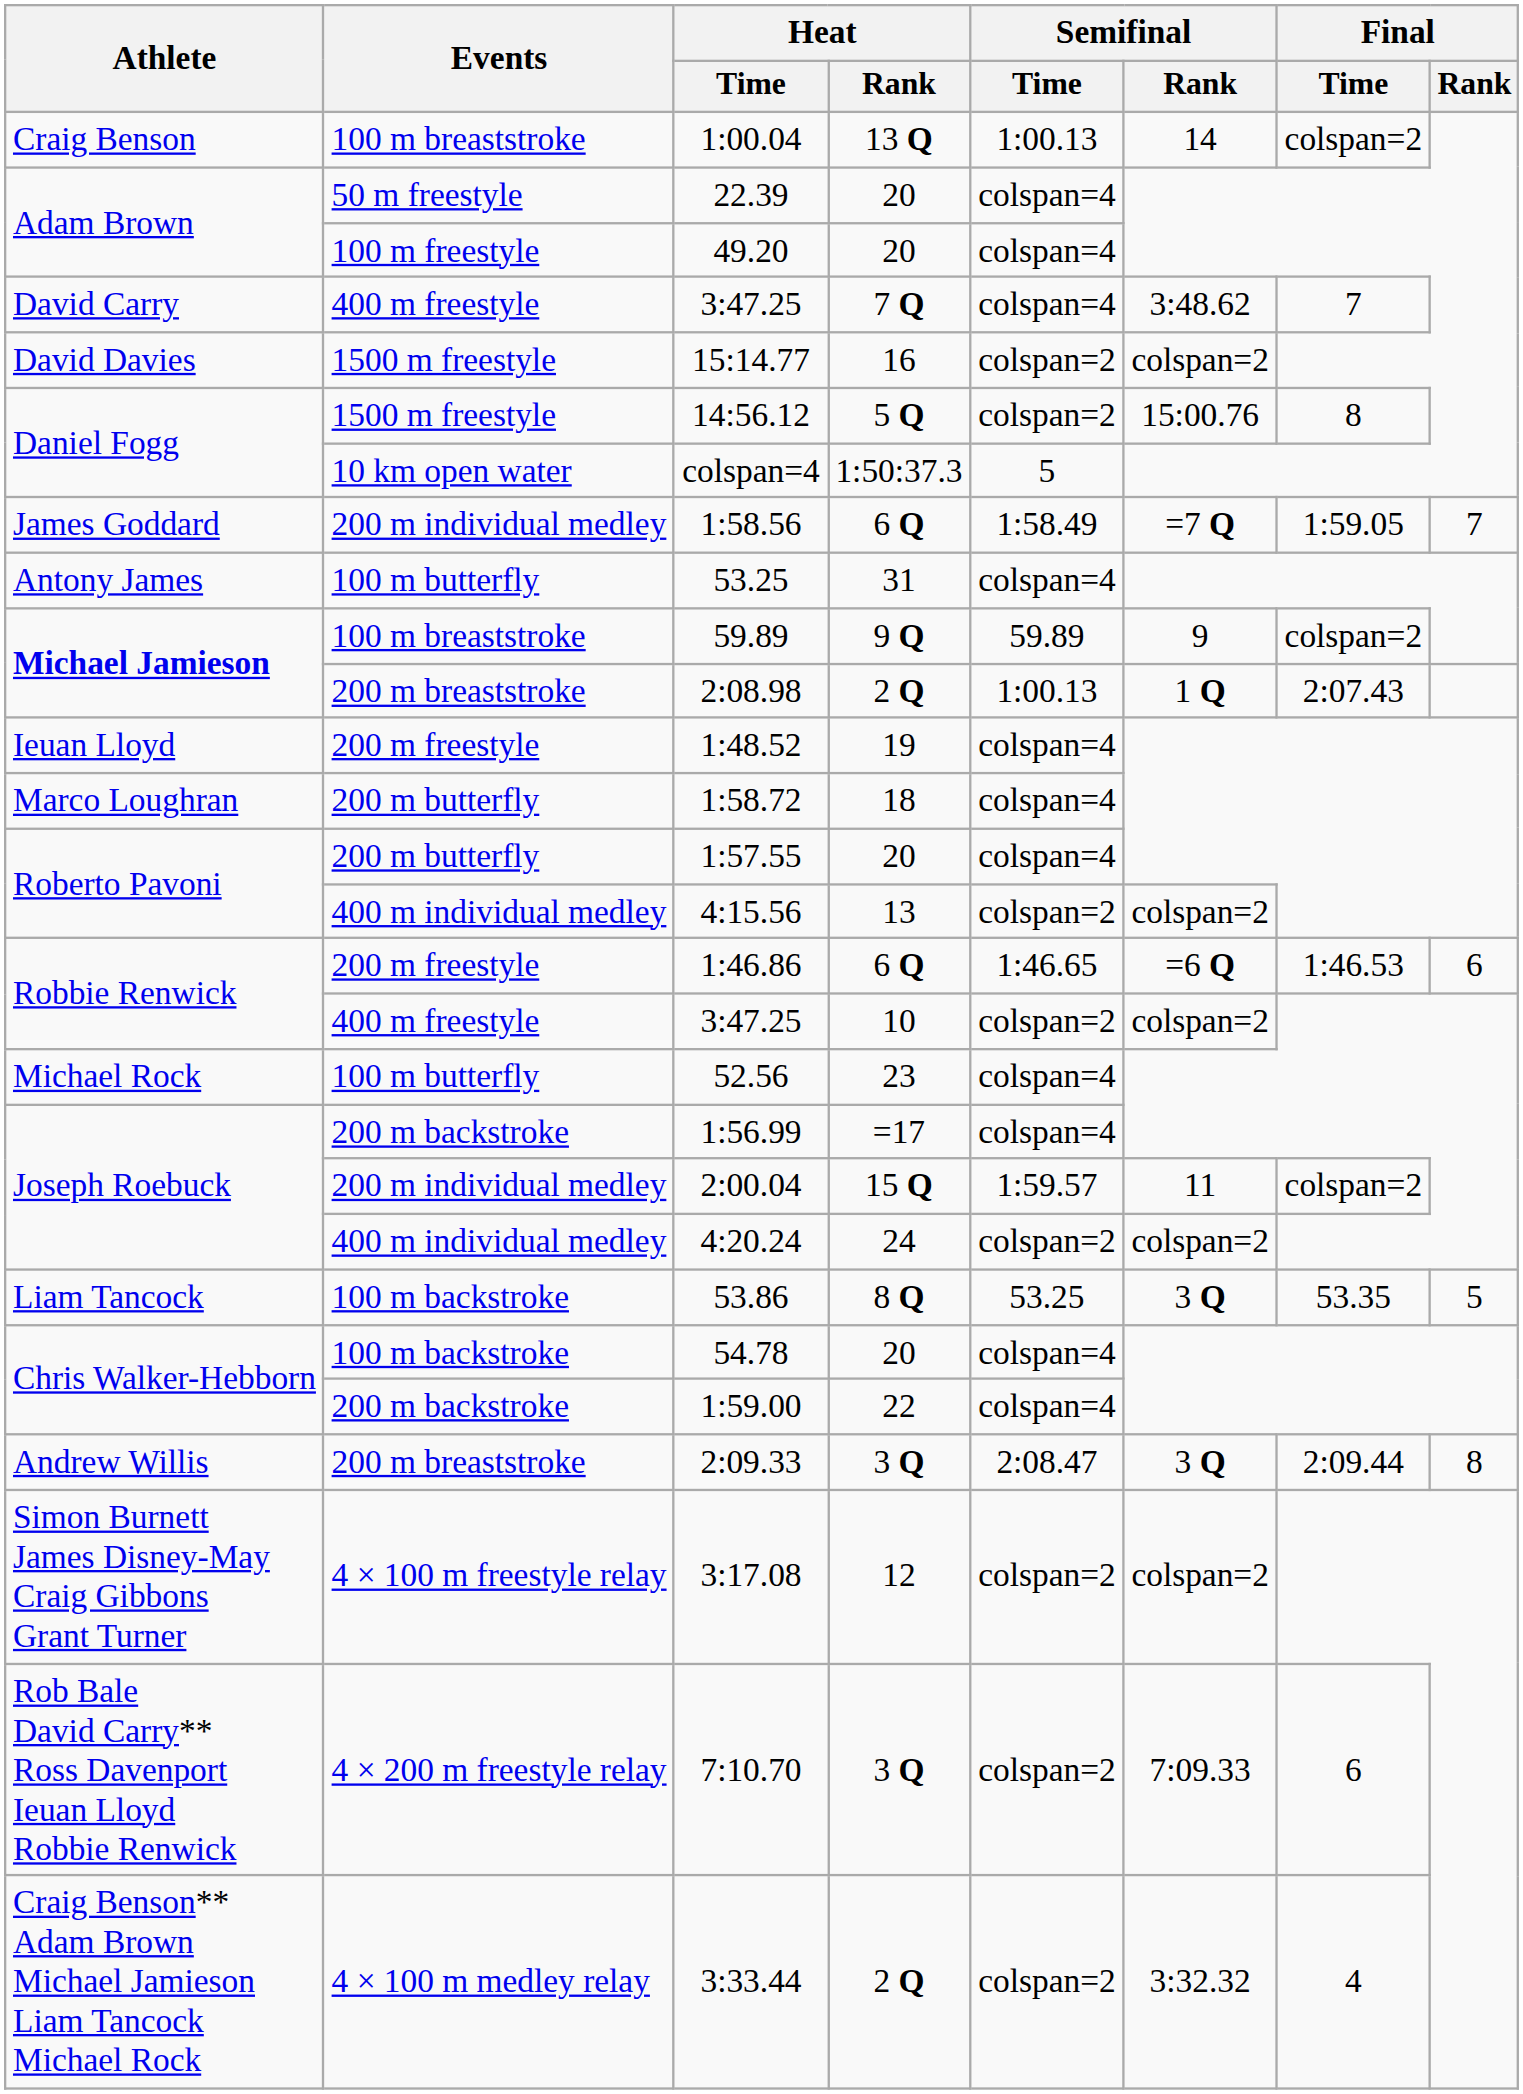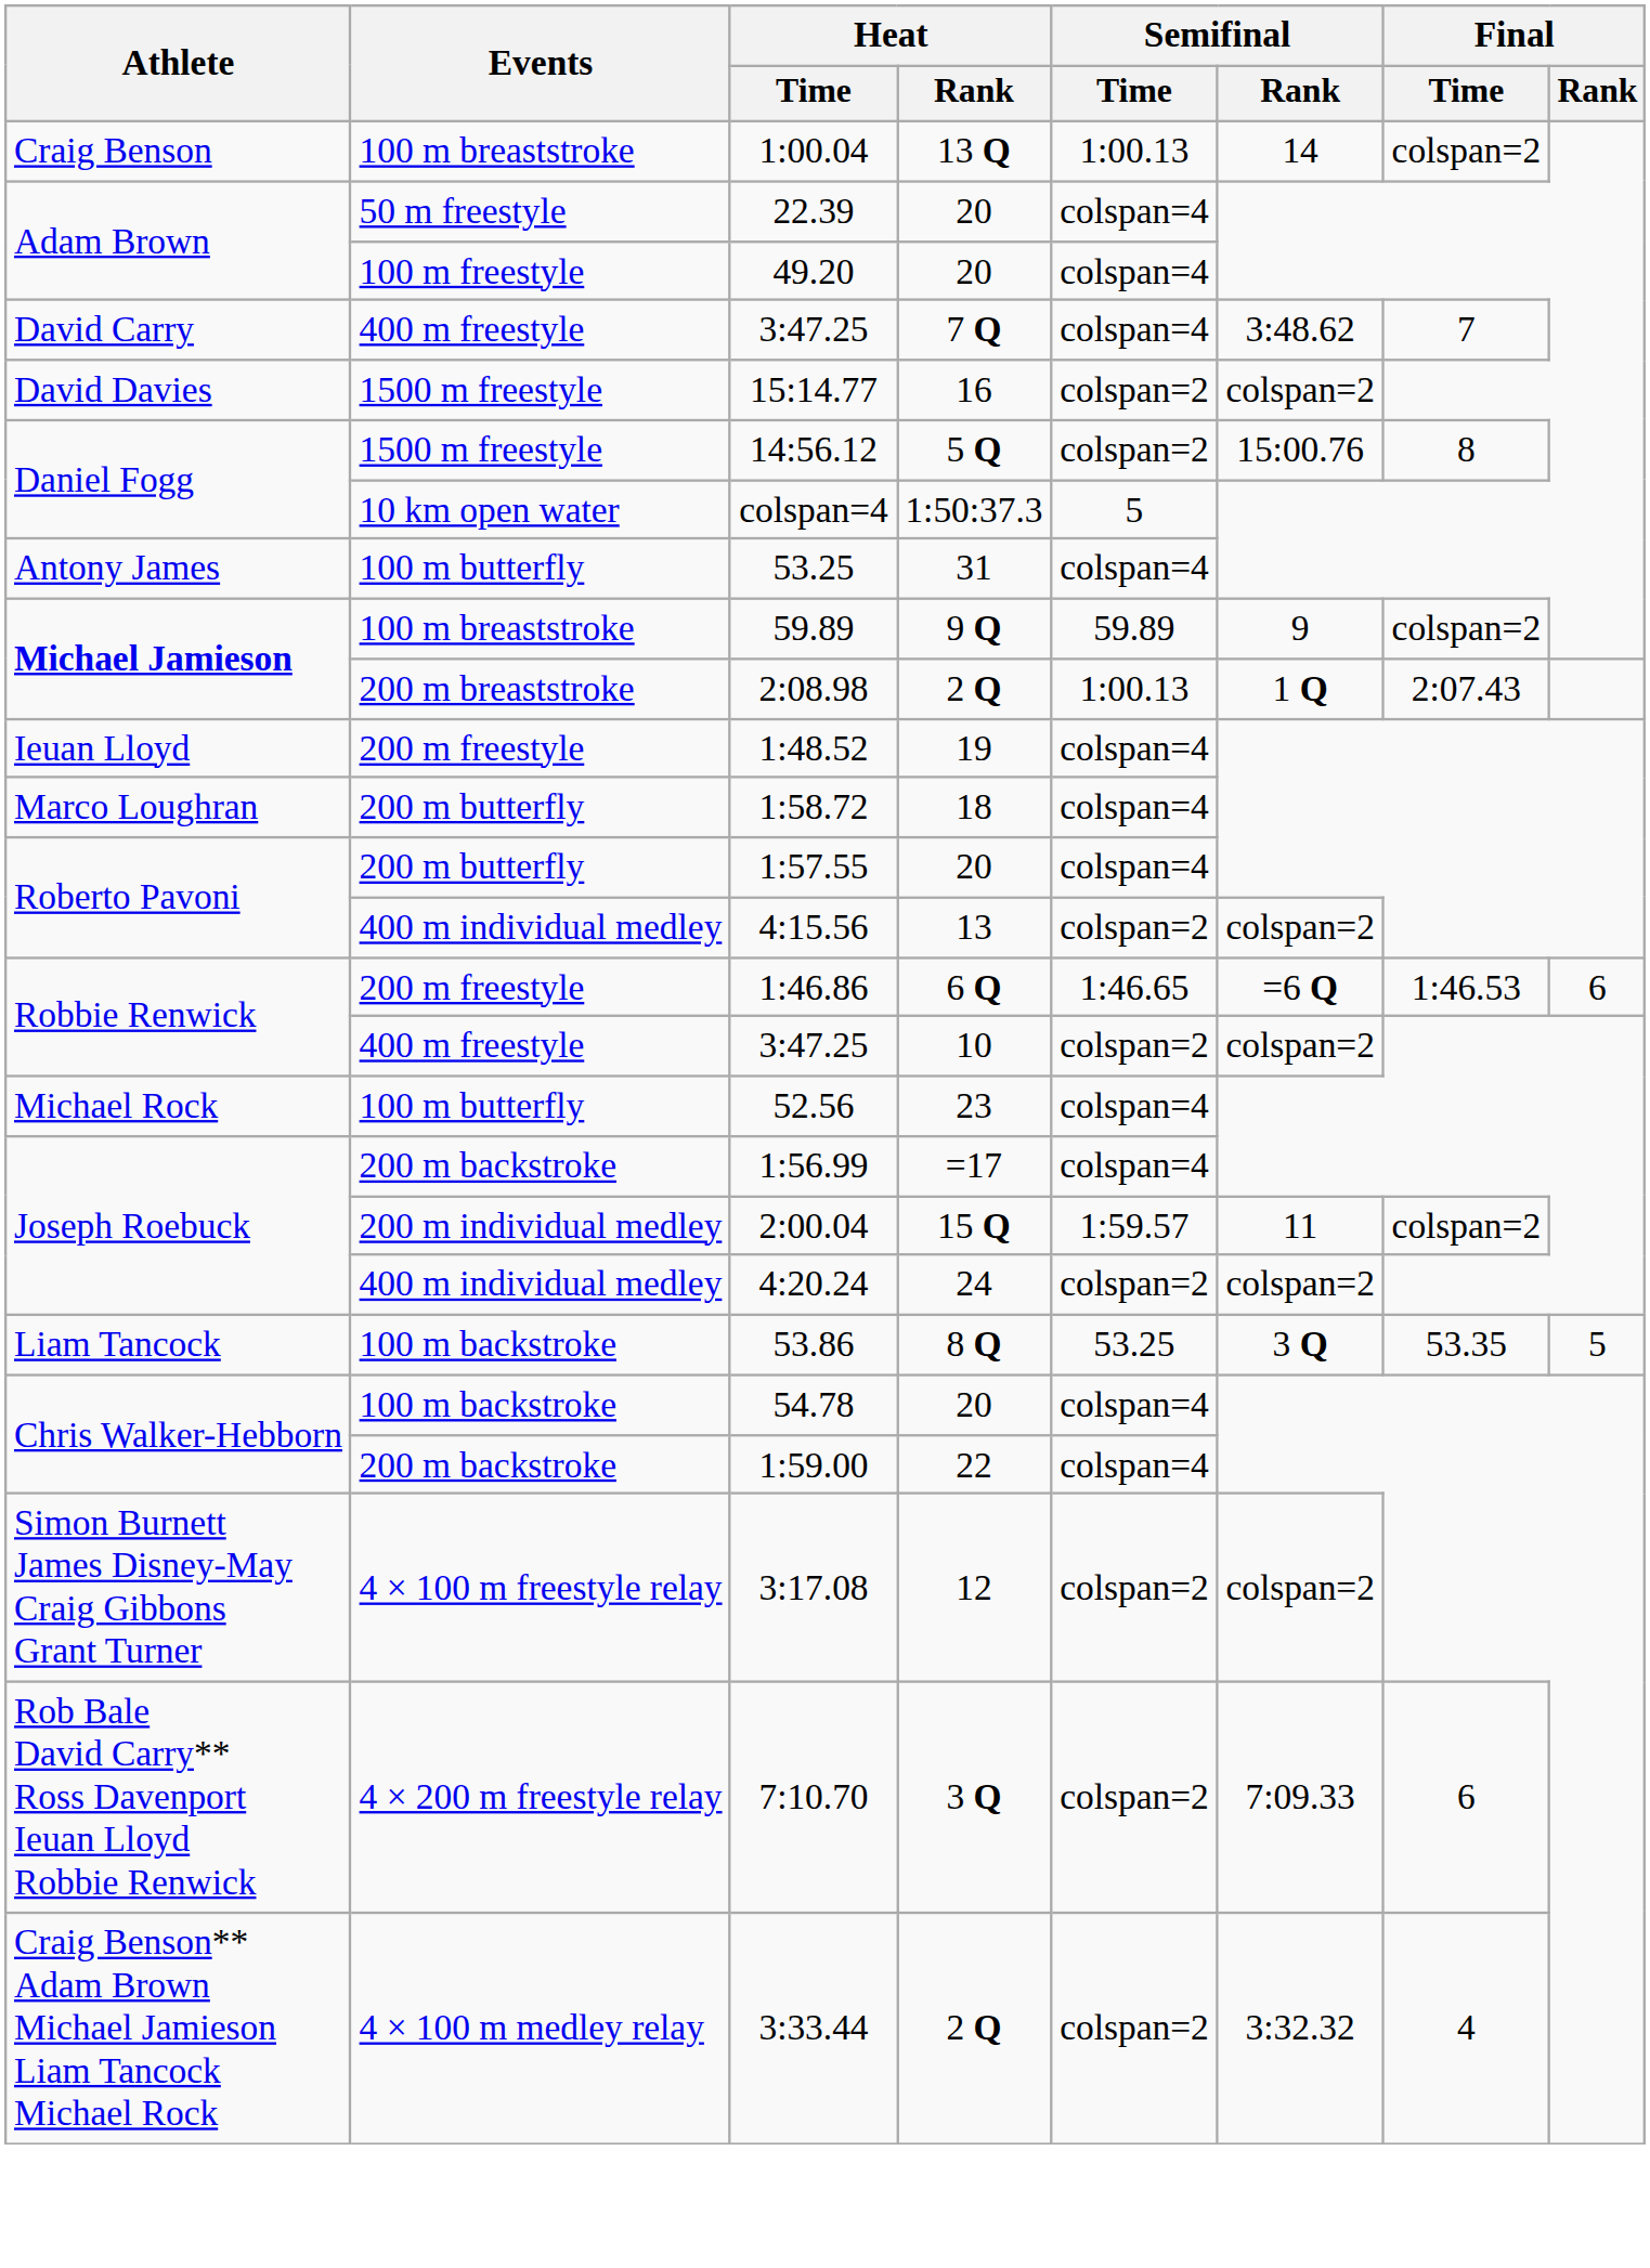- row: James Goddard | 200 m individual medley | 1:58.56 | 6 Q | 1:58.49 | =7 Q | 1:59.05 | 7
- row: Andrew Willis | 200 m breaststroke | 2:09.33 | 3 Q | 2:08.47 | 3 Q | 2:09.44 | 8
